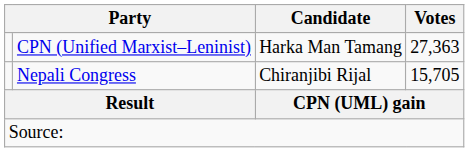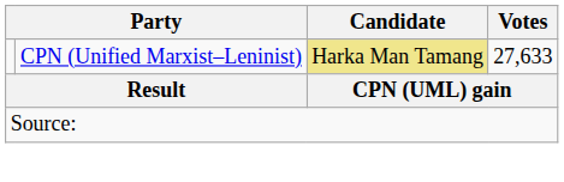CPN (Unified Marxist–Leninist) | Candidate: no background -> khaki background
CPN (Unified Marxist–Leninist) | Votes: 27,363 -> 27,633
- row: Nepali Congress | Chiranjibi Rijal | 15,705
